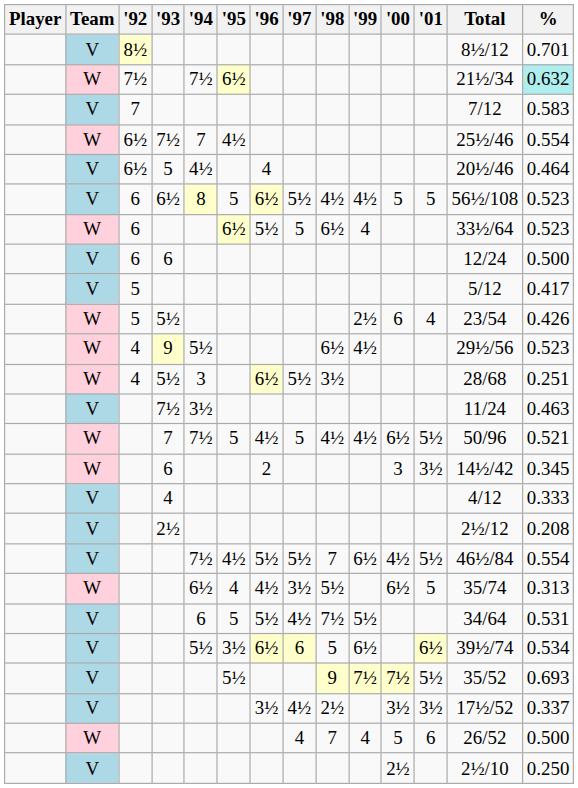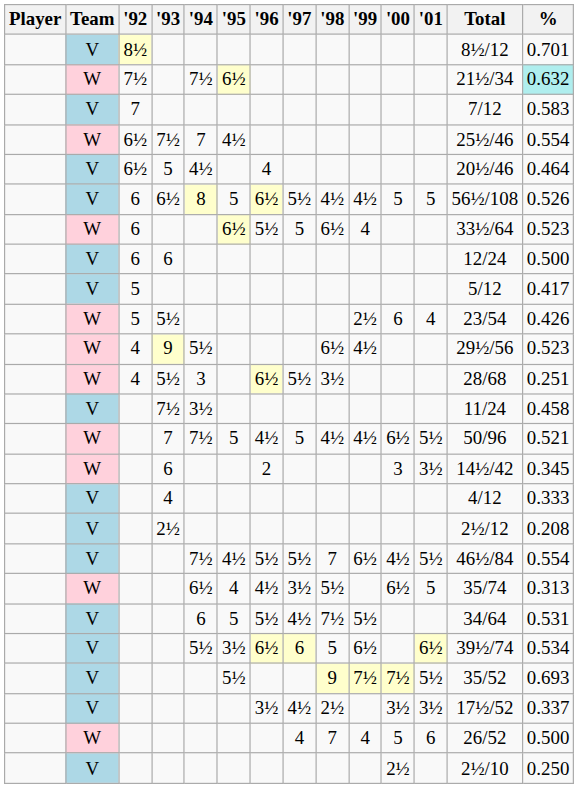row 7 | %: 0.523 -> 0.526
row 14 | %: 0.463 -> 0.458
